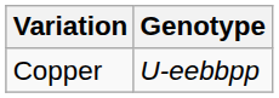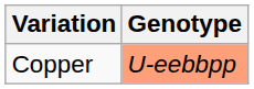Copper | Genotype: no background -> lightsalmon background
